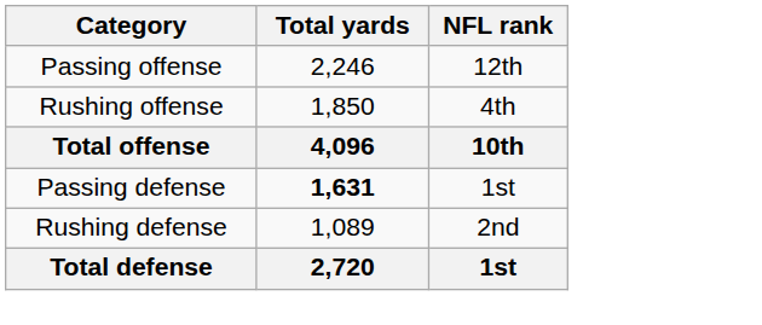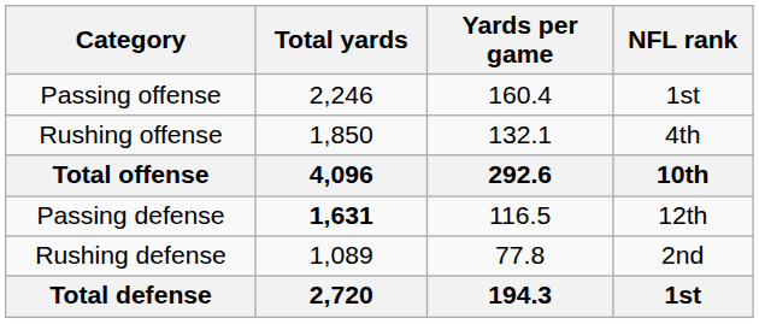+ column: Yards per game | 160.4 | 132.1 | 292.6 | 116.5 | 77.8 | 194.3
Passing offense | NFL rank: 12th -> 1st
Passing defense | NFL rank: 1st -> 12th
